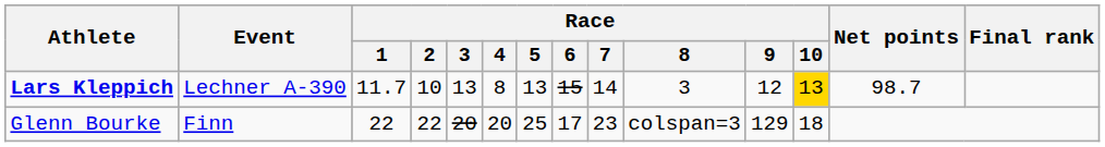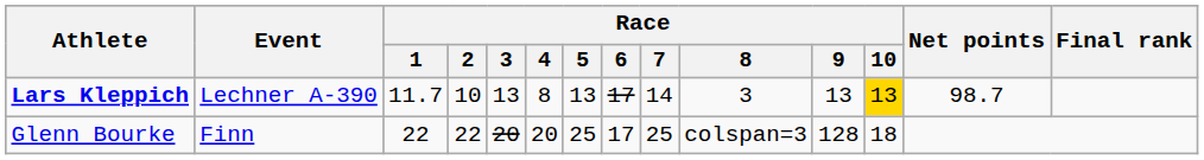Lars Kleppich | Race / 6: 15 -> 17
Lars Kleppich | Race / 9: 12 -> 13
Glenn Bourke | Race / 7: 23 -> 25
Glenn Bourke | Race / 9: 129 -> 128
